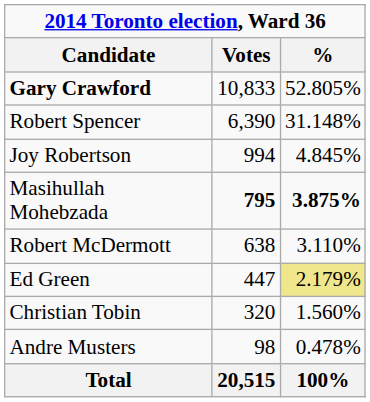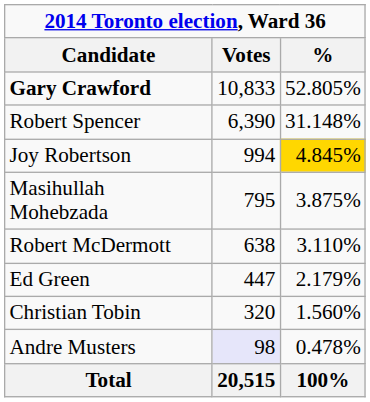Joy Robertson | %: no background -> gold background
Masihullah Mohebzada | Votes: bold -> normal
Masihullah Mohebzada | %: bold -> normal
Ed Green | %: khaki background -> no background
Andre Musters | Votes: no background -> lavender background
